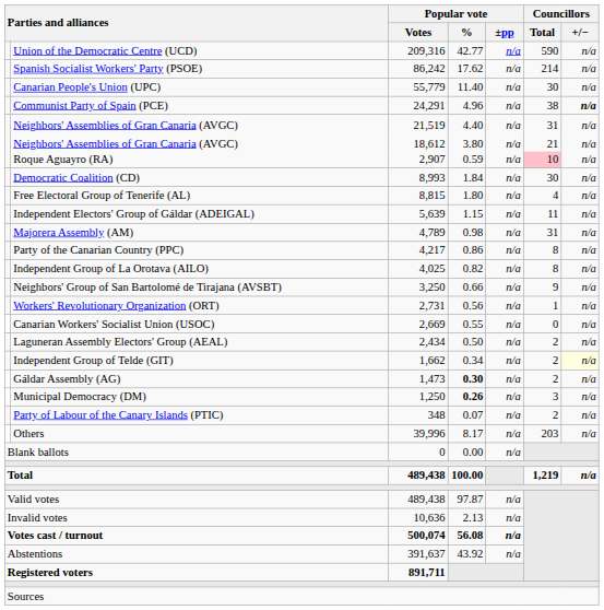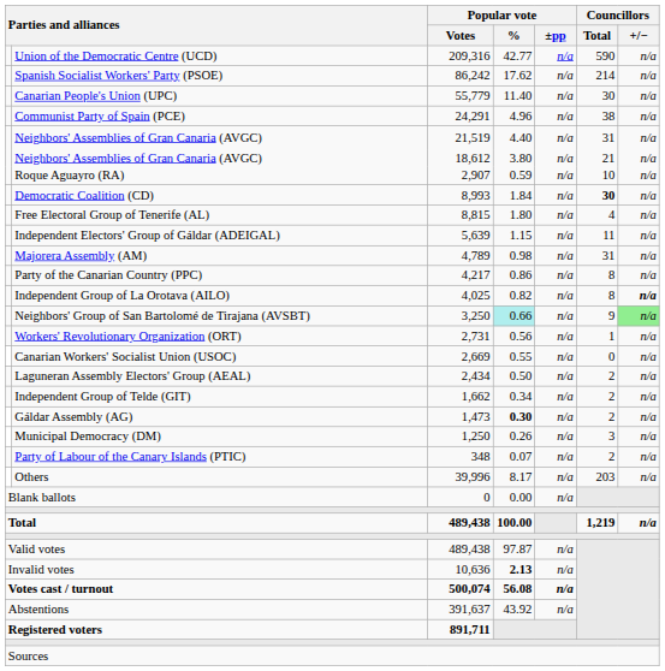Communist Party of Spain (PCE) | Councillors / +/−: bold -> normal
Roque Aguayro (RA) | Councillors / Total: pink background -> no background
Democratic Coalition (CD) | Councillors / Total: normal -> bold
Independent Group of La Orotava (AILO) | Councillors / +/−: normal -> bold
Neighbors' Group of San Bartolomé de Tirajana (AVSBT) | Popular vote / %: no background -> paleturquoise background
Neighbors' Group of San Bartolomé de Tirajana (AVSBT) | Councillors / +/−: no background -> lightgreen background
Independent Group of Telde (GIT) | Councillors / +/−: lightyellow background -> no background
Municipal Democracy (DM) | Popular vote / %: bold -> normal
Invalid votes | Popular vote / %: normal -> bold
